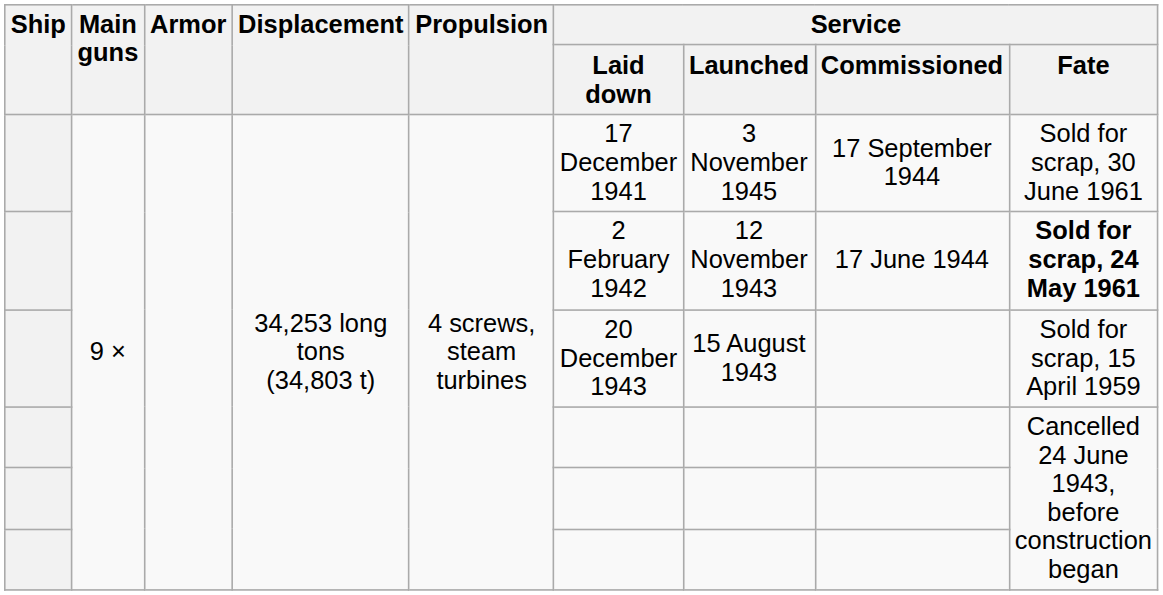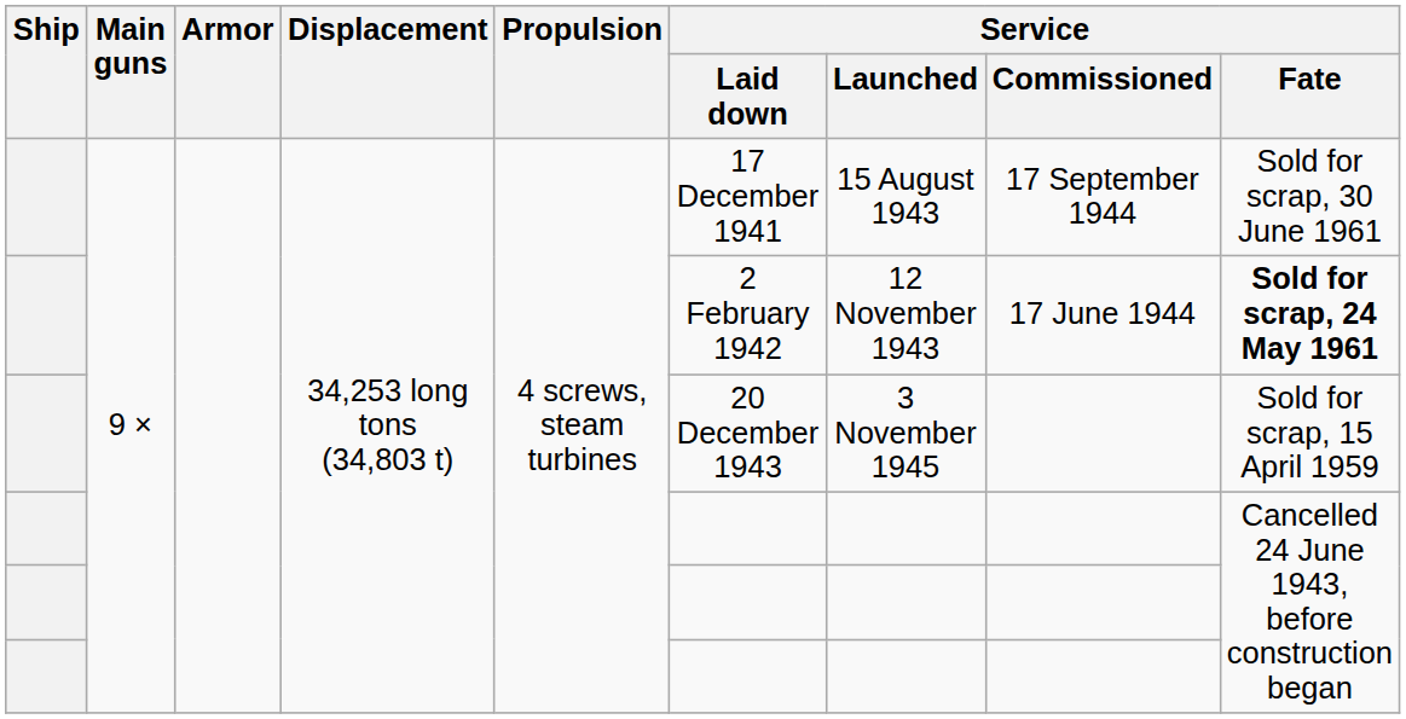row 3 | Service / Launched: 3 November 1945 -> 15 August 1943
row 5 | Service / Launched: 15 August 1943 -> 3 November 1945
